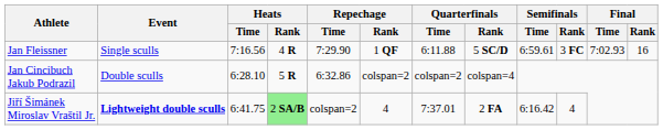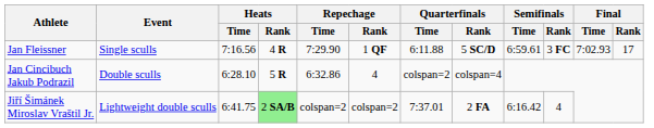Jan Fleissner | Final / Rank: 16 -> 17
Jan Cincibuch Jakub Podrazil | Repechage / Rank: colspan=2 -> 4
Jiří Šimánek Miroslav Vraštil Jr. | Event: bold -> normal
Jiří Šimánek Miroslav Vraštil Jr. | Repechage / Rank: 4 -> colspan=2
